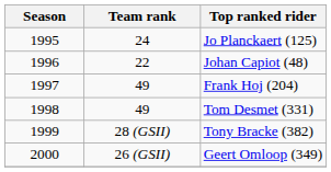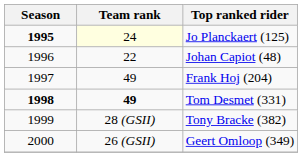Jo Planckaert (125) | Season: normal -> bold
Jo Planckaert (125) | Team rank: no background -> lightyellow background
Tom Desmet (331) | Season: normal -> bold
Tom Desmet (331) | Team rank: normal -> bold
